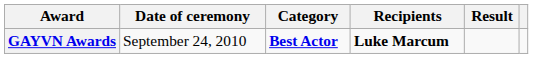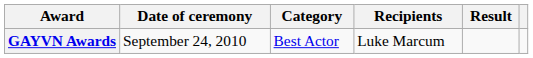GAYVN Awards | Category: bold -> normal
GAYVN Awards | Recipients: bold -> normal
